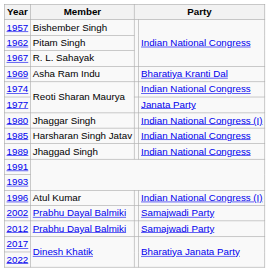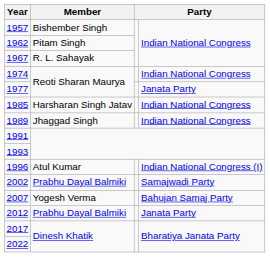- row: 1969 | Asha Ram Indu | Bharatiya Kranti Dal
- row: 1980 | Jhaggar Singh | Indian National Congress (I)
+ row: 2007 | Yogesh Verma | Bahujan Samaj Party
2012 | column 4: Samajwadi Party -> Janata Party
